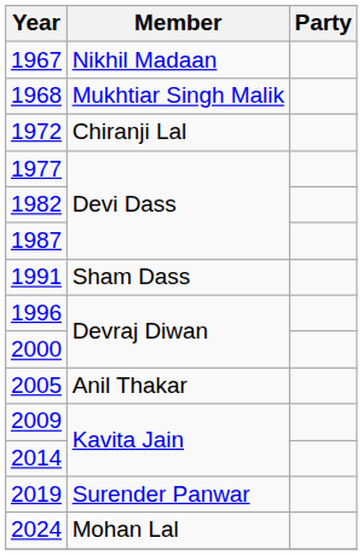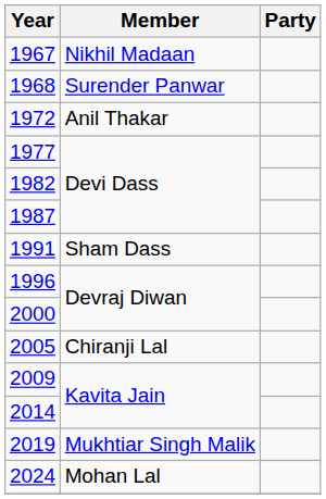1968 | Member: Mukhtiar Singh Malik -> Surender Panwar
1972 | Member: Chiranji Lal -> Anil Thakar
2005 | Member: Anil Thakar -> Chiranji Lal
2019 | Member: Surender Panwar -> Mukhtiar Singh Malik
